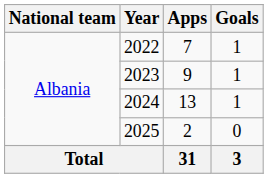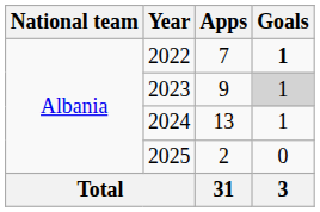2022 | Goals: normal -> bold
2023 | Goals: no background -> lightgrey background
